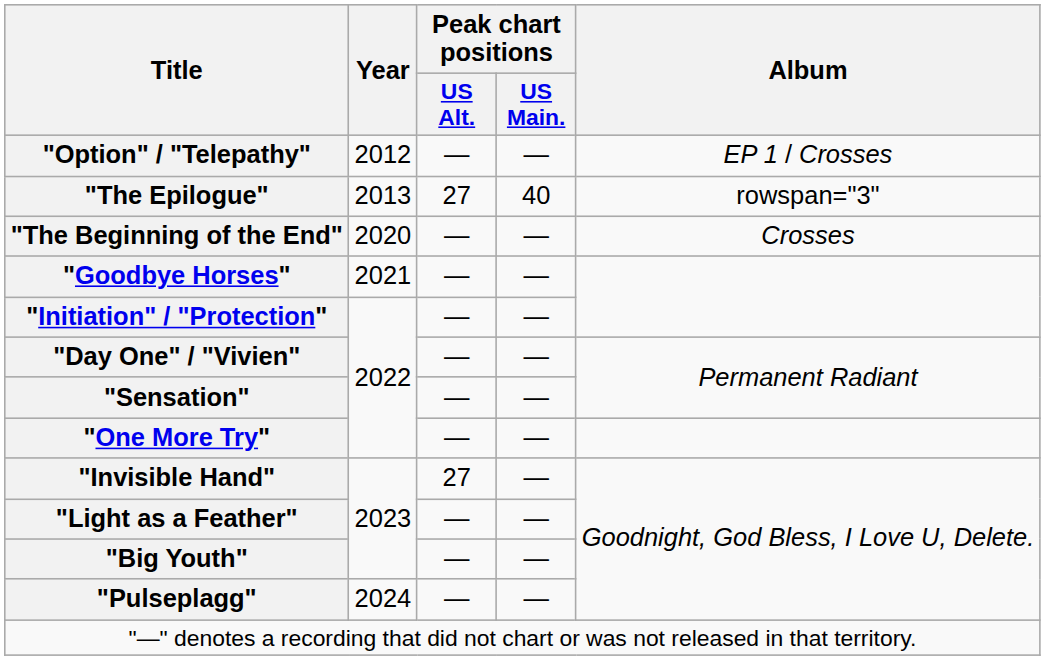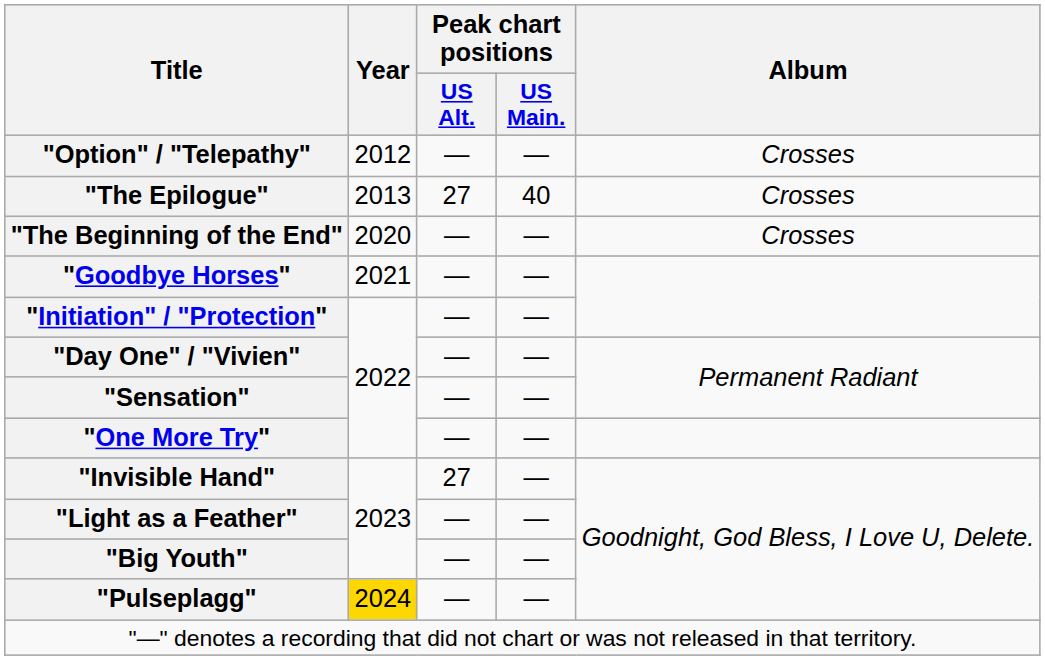"Option" / "Telepathy" | Album: EP 1 / Crosses -> Crosses
"The Epilogue" | Album: rowspan="3" -> Crosses
"Pulseplagg" | Year: no background -> gold background
